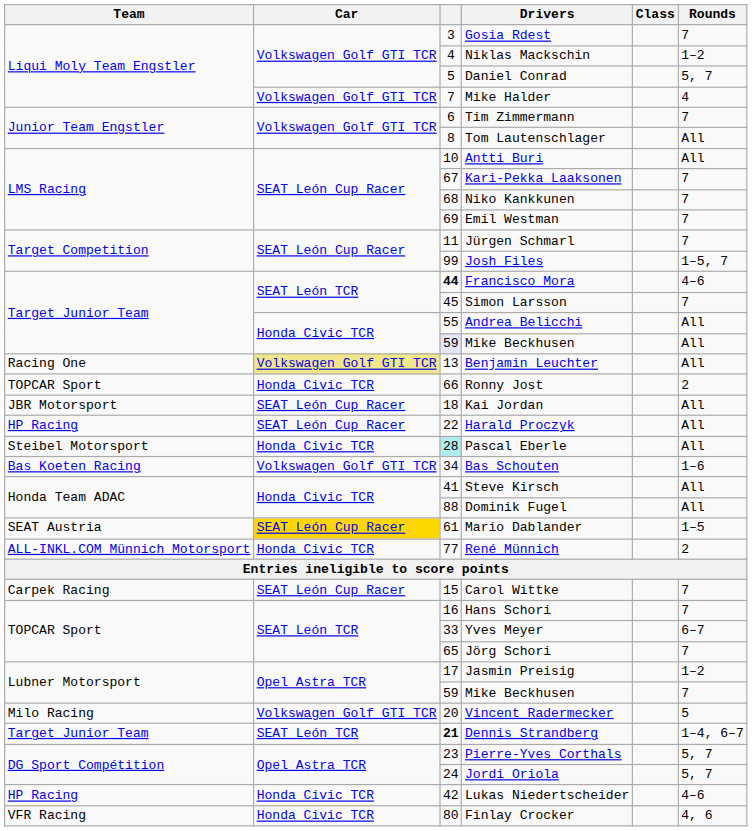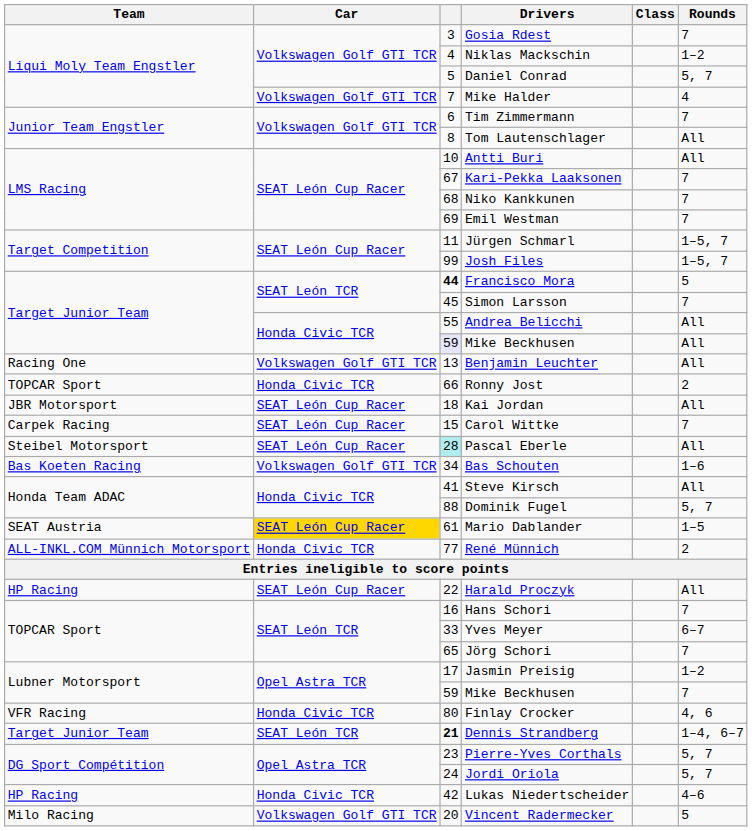Jürgen Schmarl | Rounds: 7 -> 1–5, 7
Francisco Mora | Rounds: 4–6 -> 5
Benjamin Leuchter | Car: khaki background -> no background
rows swapped: Harald Proczyk <-> Carol Wittke
Pascal Eberle | Car: Honda Civic TCR -> SEAT León Cup Racer
Dominik Fugel | Rounds: All -> 5, 7
rows swapped: Vincent Radermecker <-> Finlay Crocker
